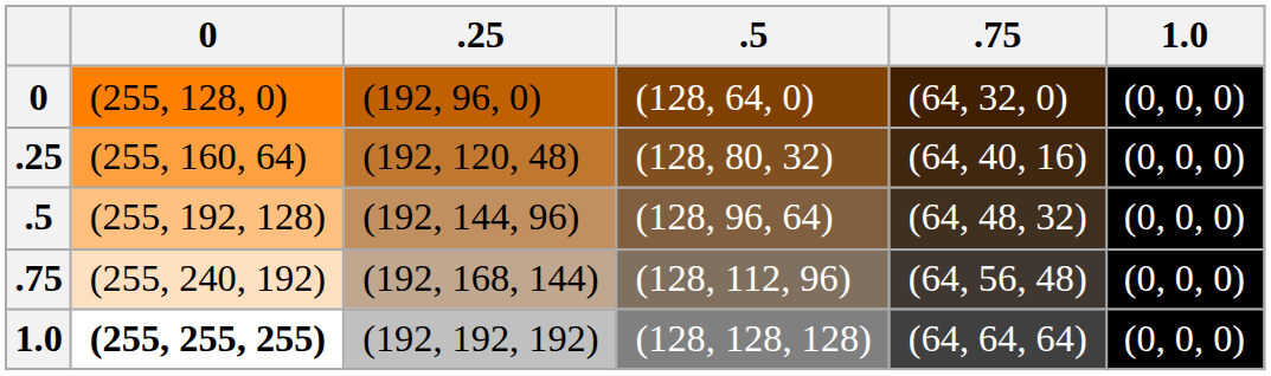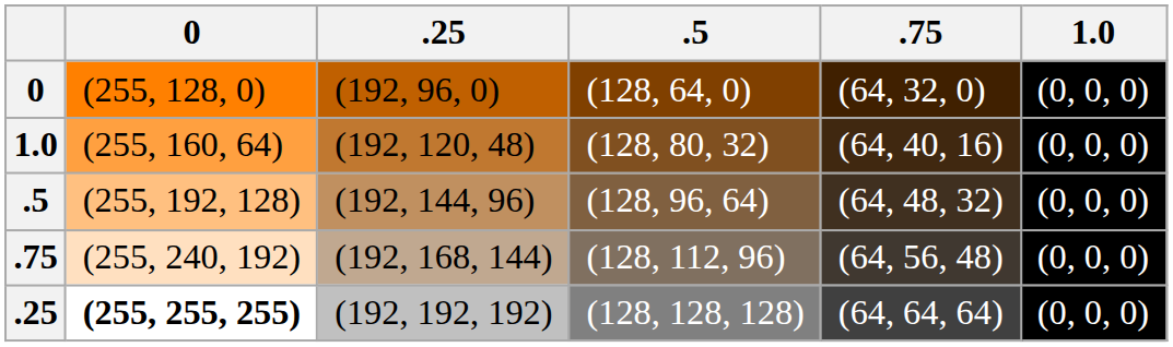row 3 | column 1: .25 -> 1.0
row 6 | column 1: 1.0 -> .25
